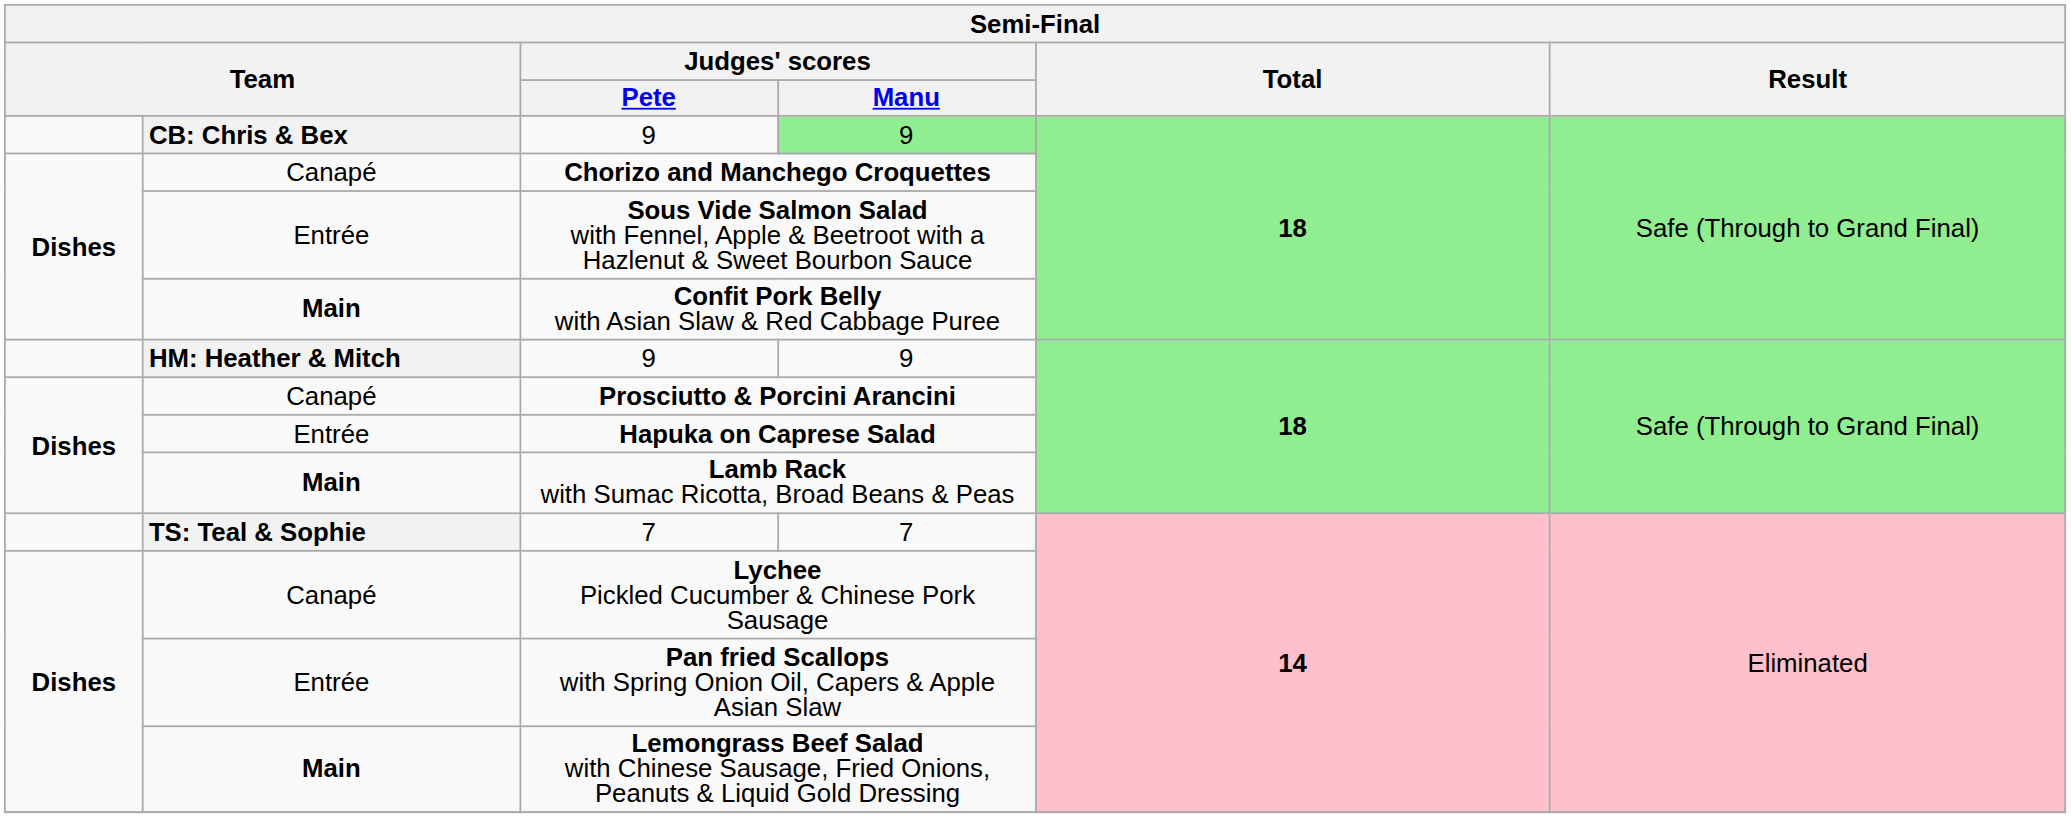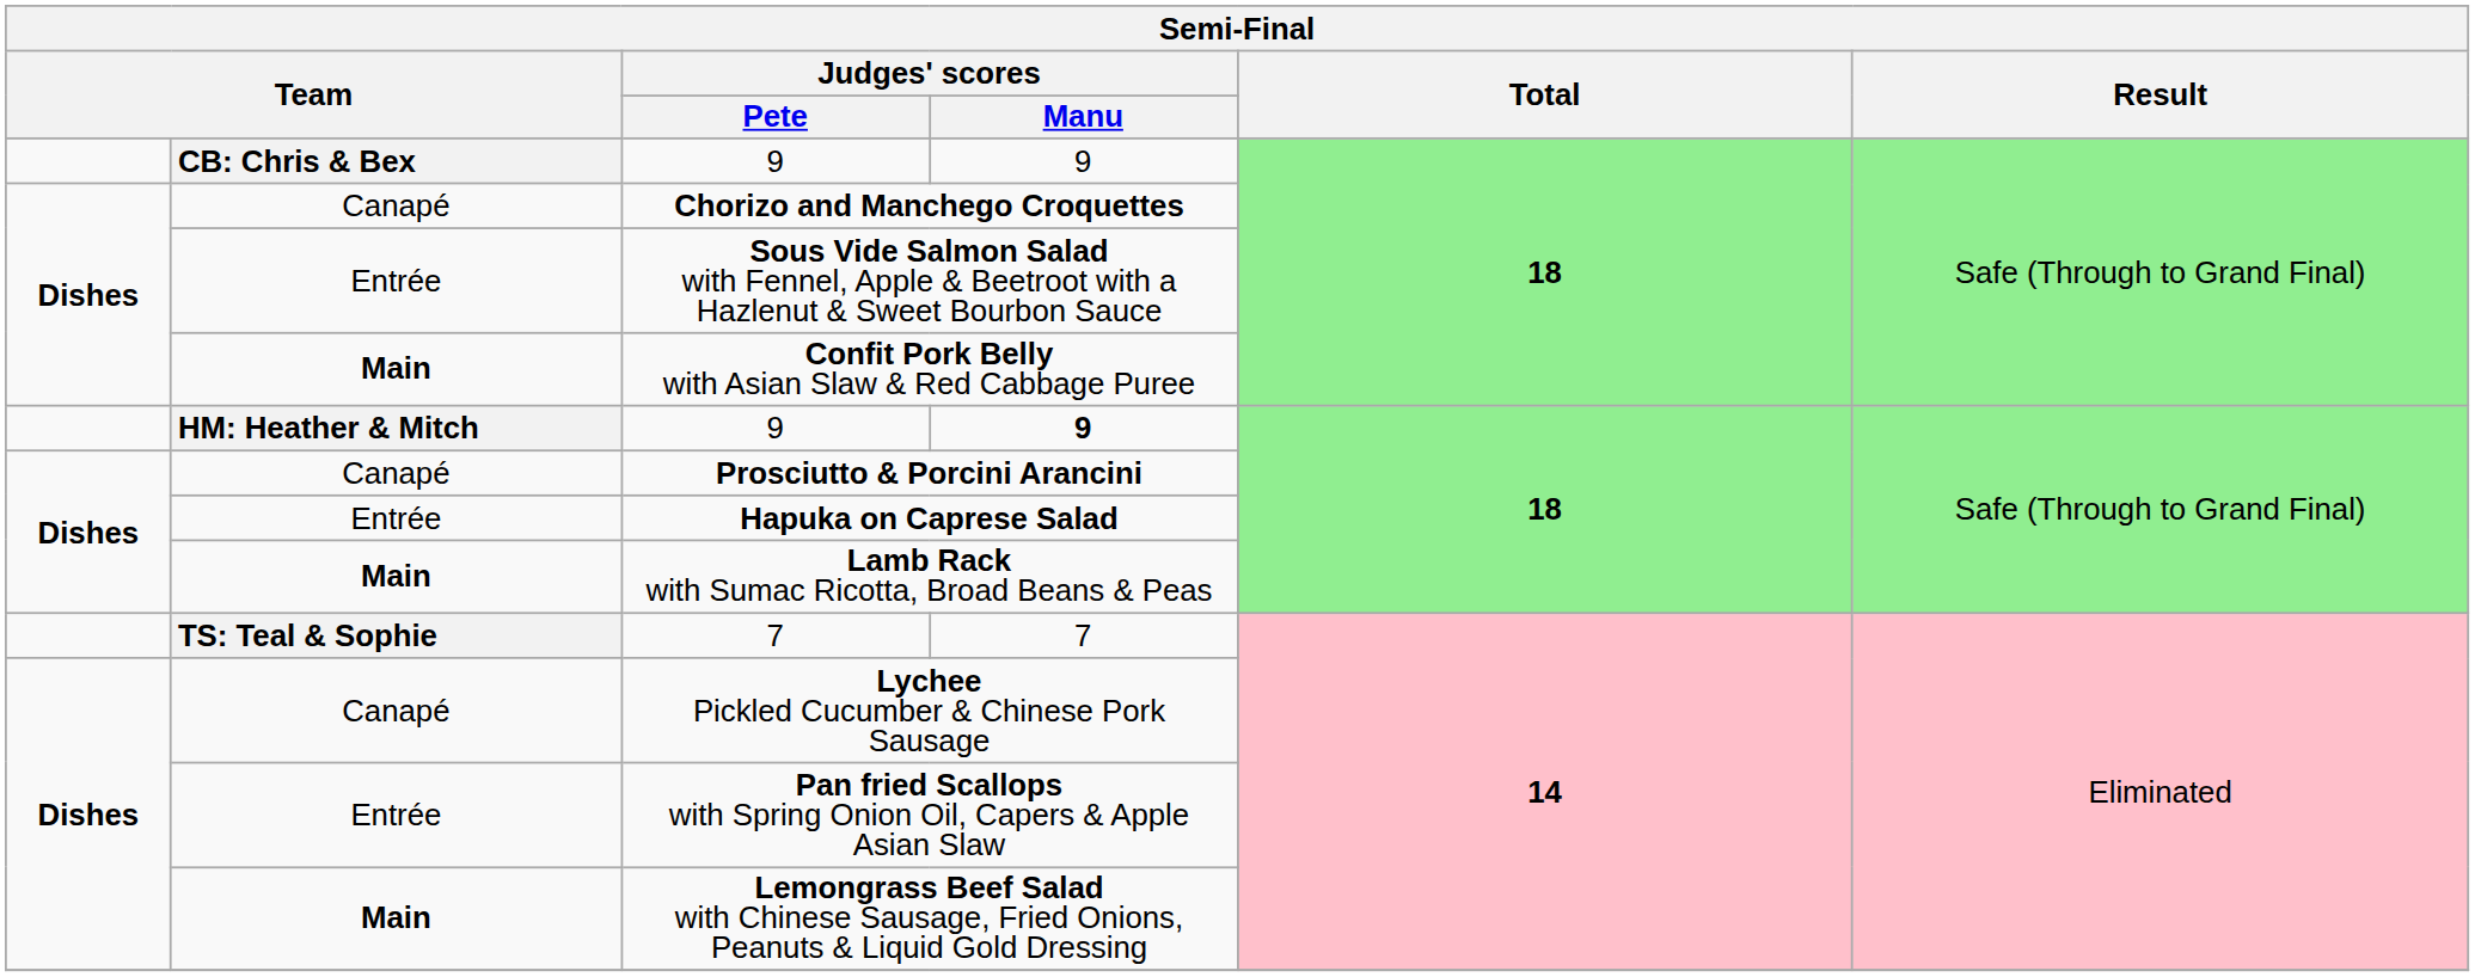CB: Chris & Bex / 9 | Judges' scores / Manu: lightgreen background -> no background
HM: Heather & Mitch / 9 | Judges' scores / Manu: normal -> bold
